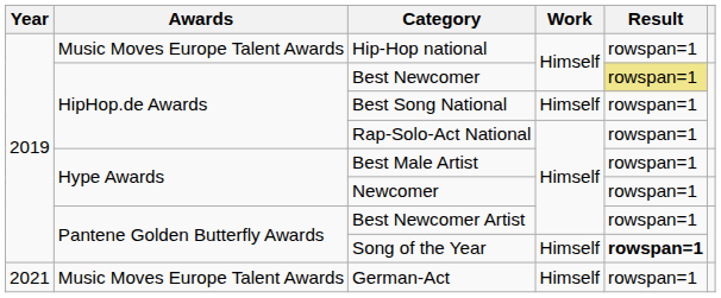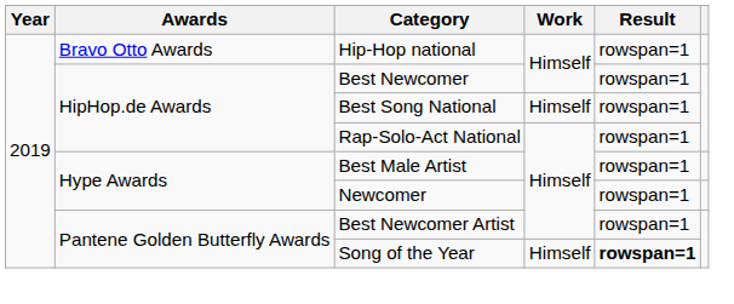Hip-Hop national | Awards: Music Moves Europe Talent Awards -> Bravo Otto Awards
Best Newcomer | Result: khaki background -> no background
- row: 2021 | Music Moves Europe Talent Awards | German-Act | Himself | rowspan=1
